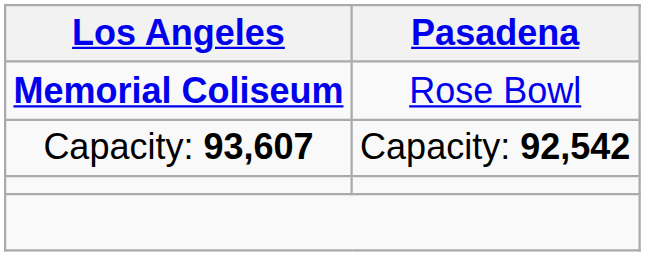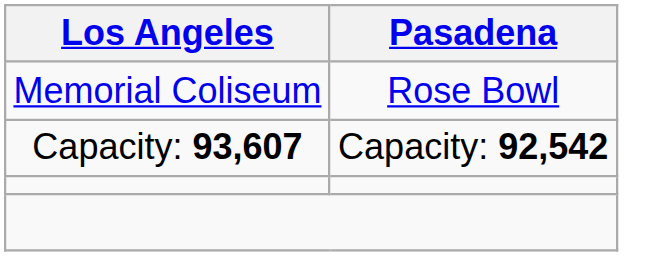row 2 | Los Angeles: bold -> normal
